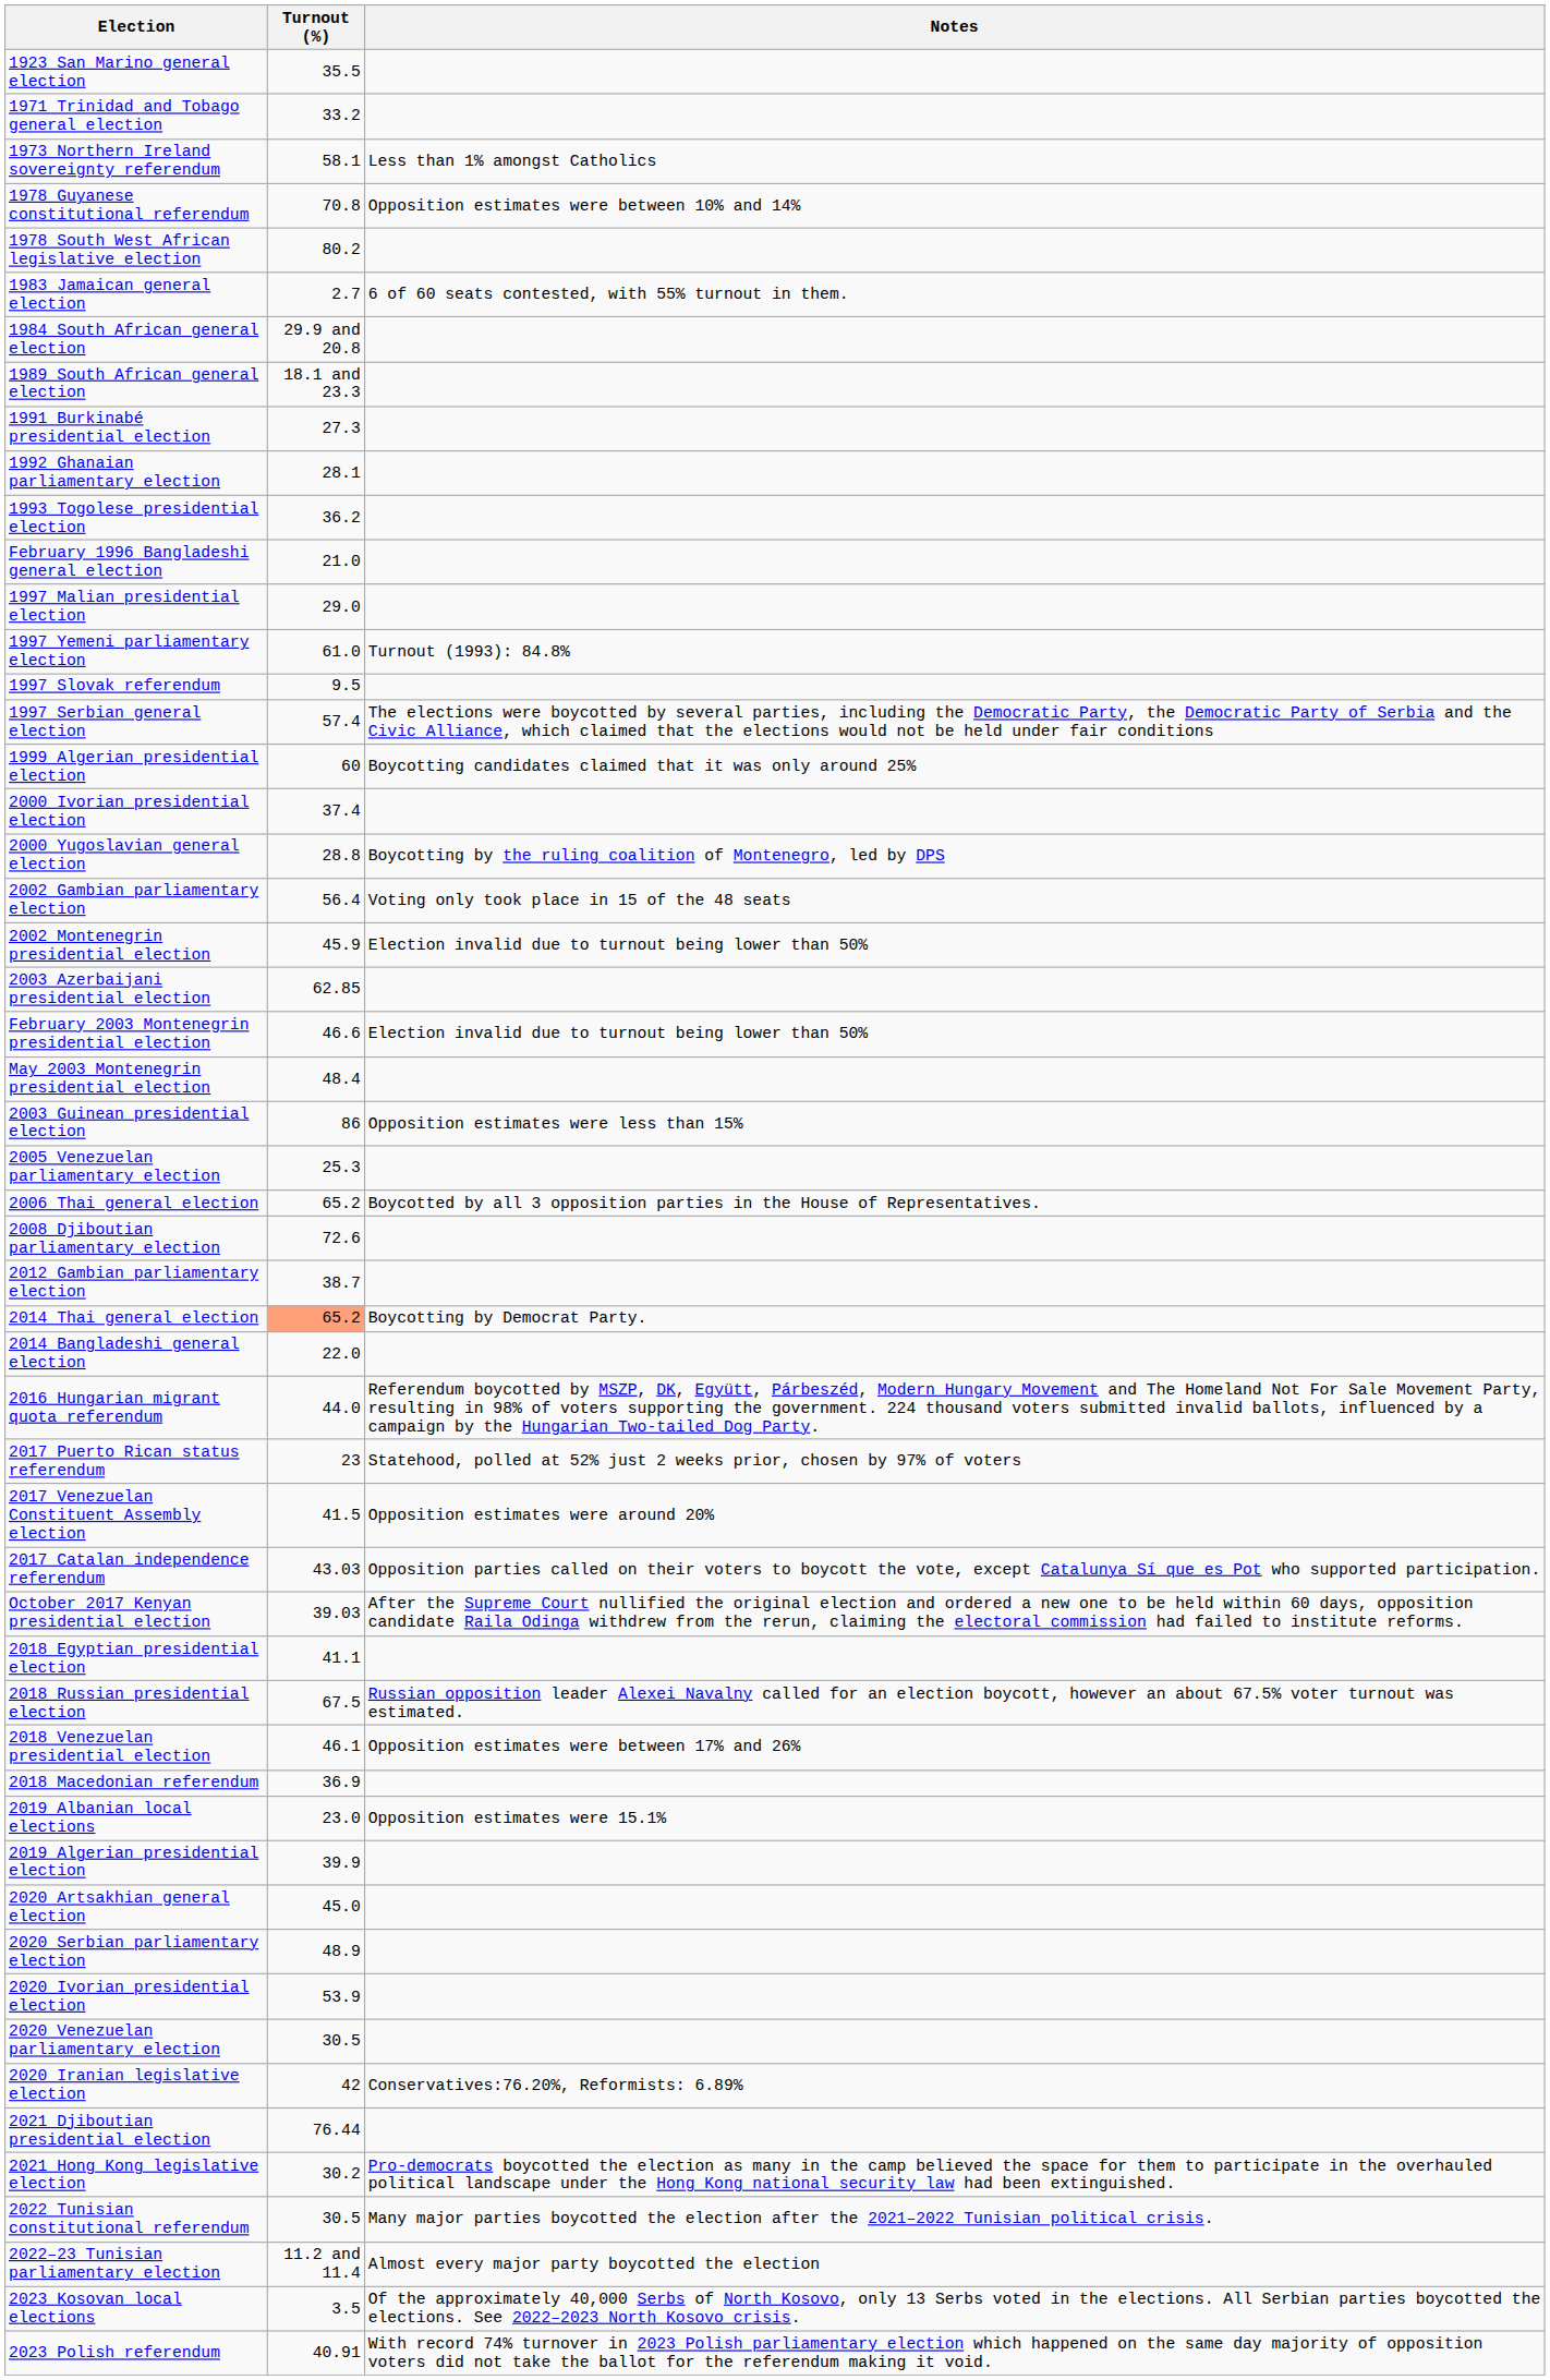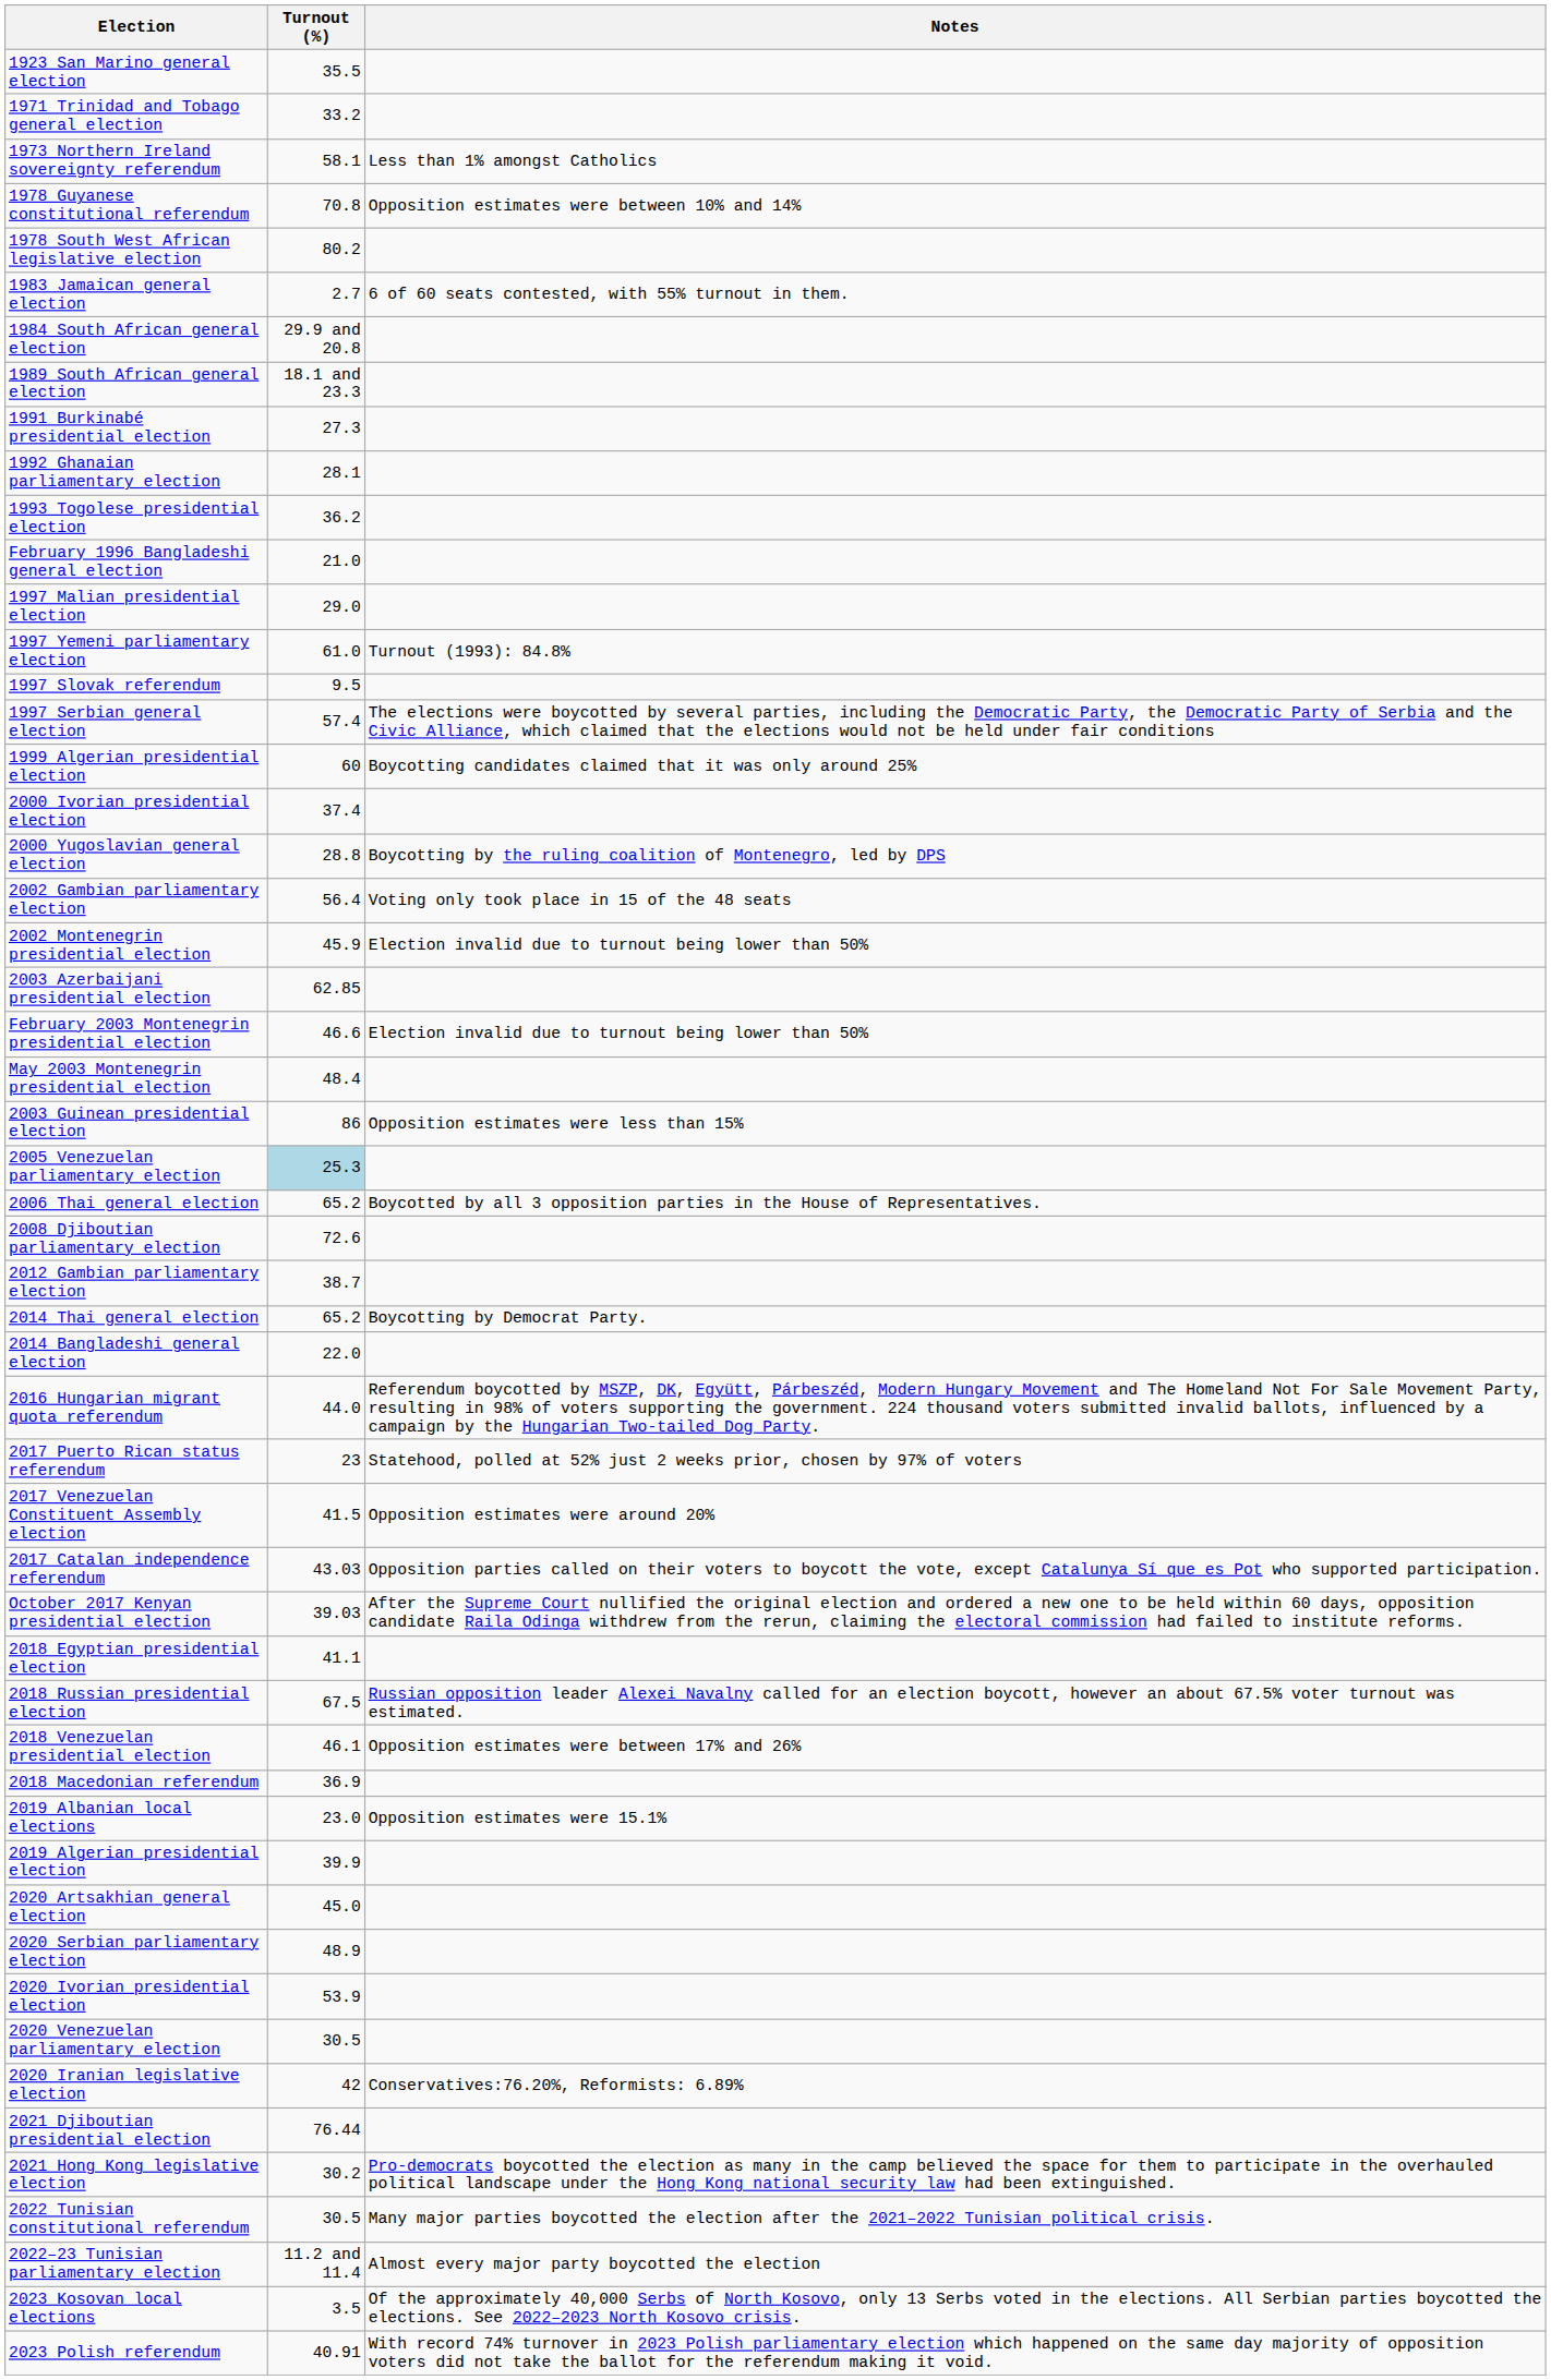2005 Venezuelan parliamentary election | Turnout (%): no background -> lightblue background
2014 Thai general election | Turnout (%): lightsalmon background -> no background
